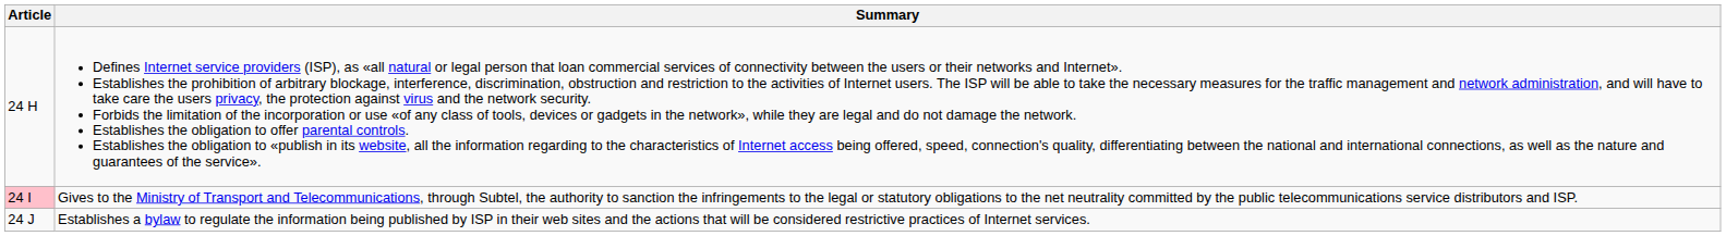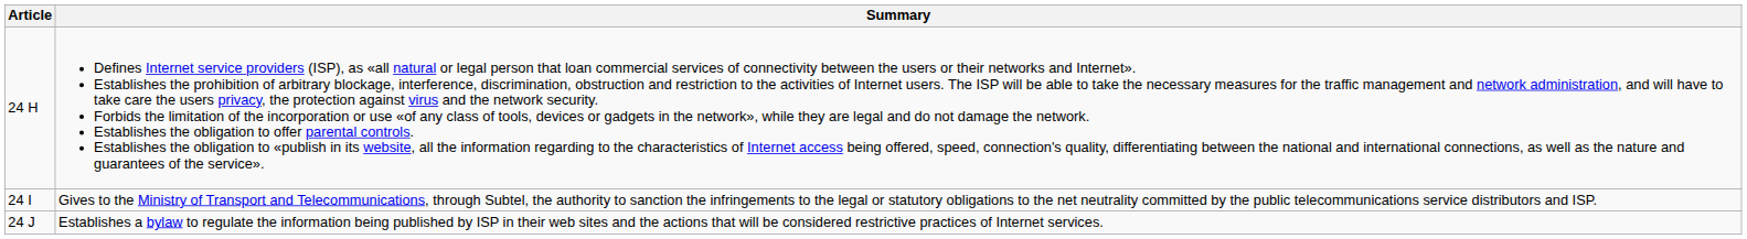row 3 | Article: pink background -> no background
